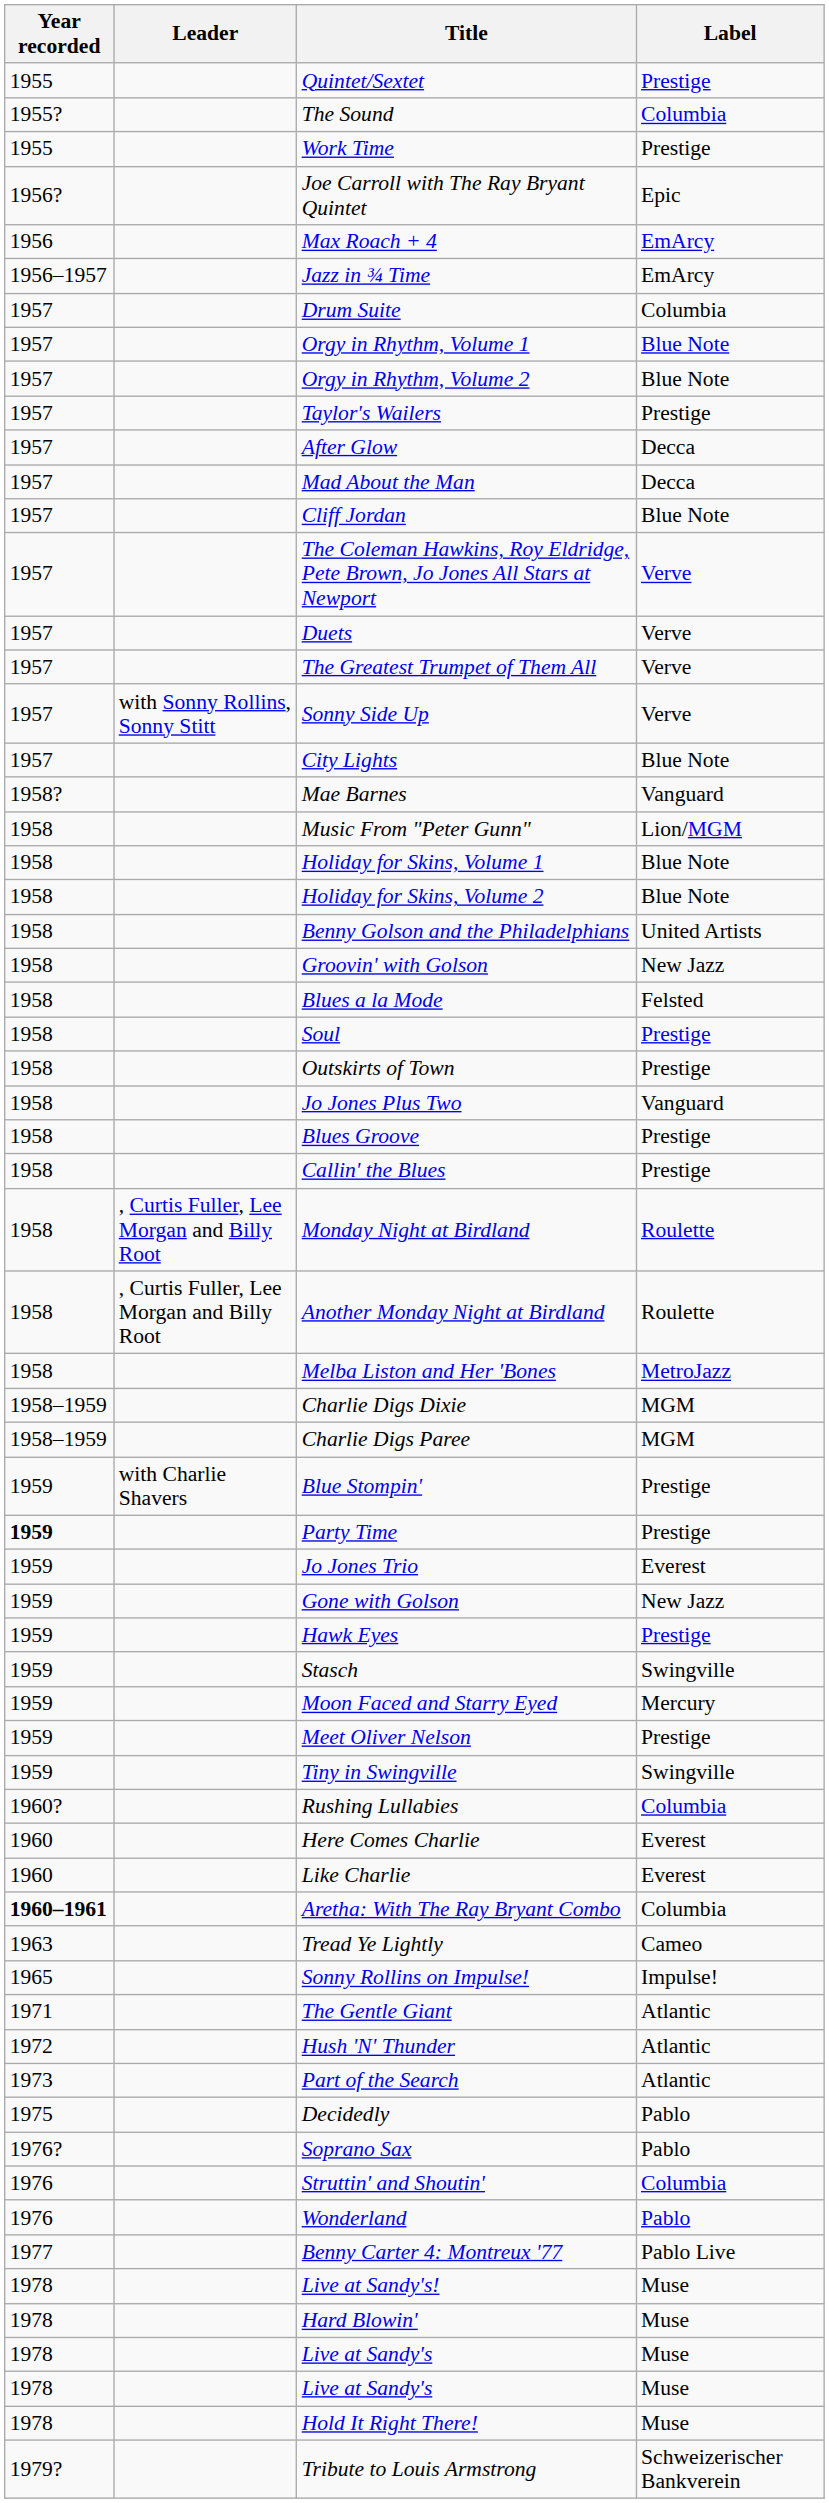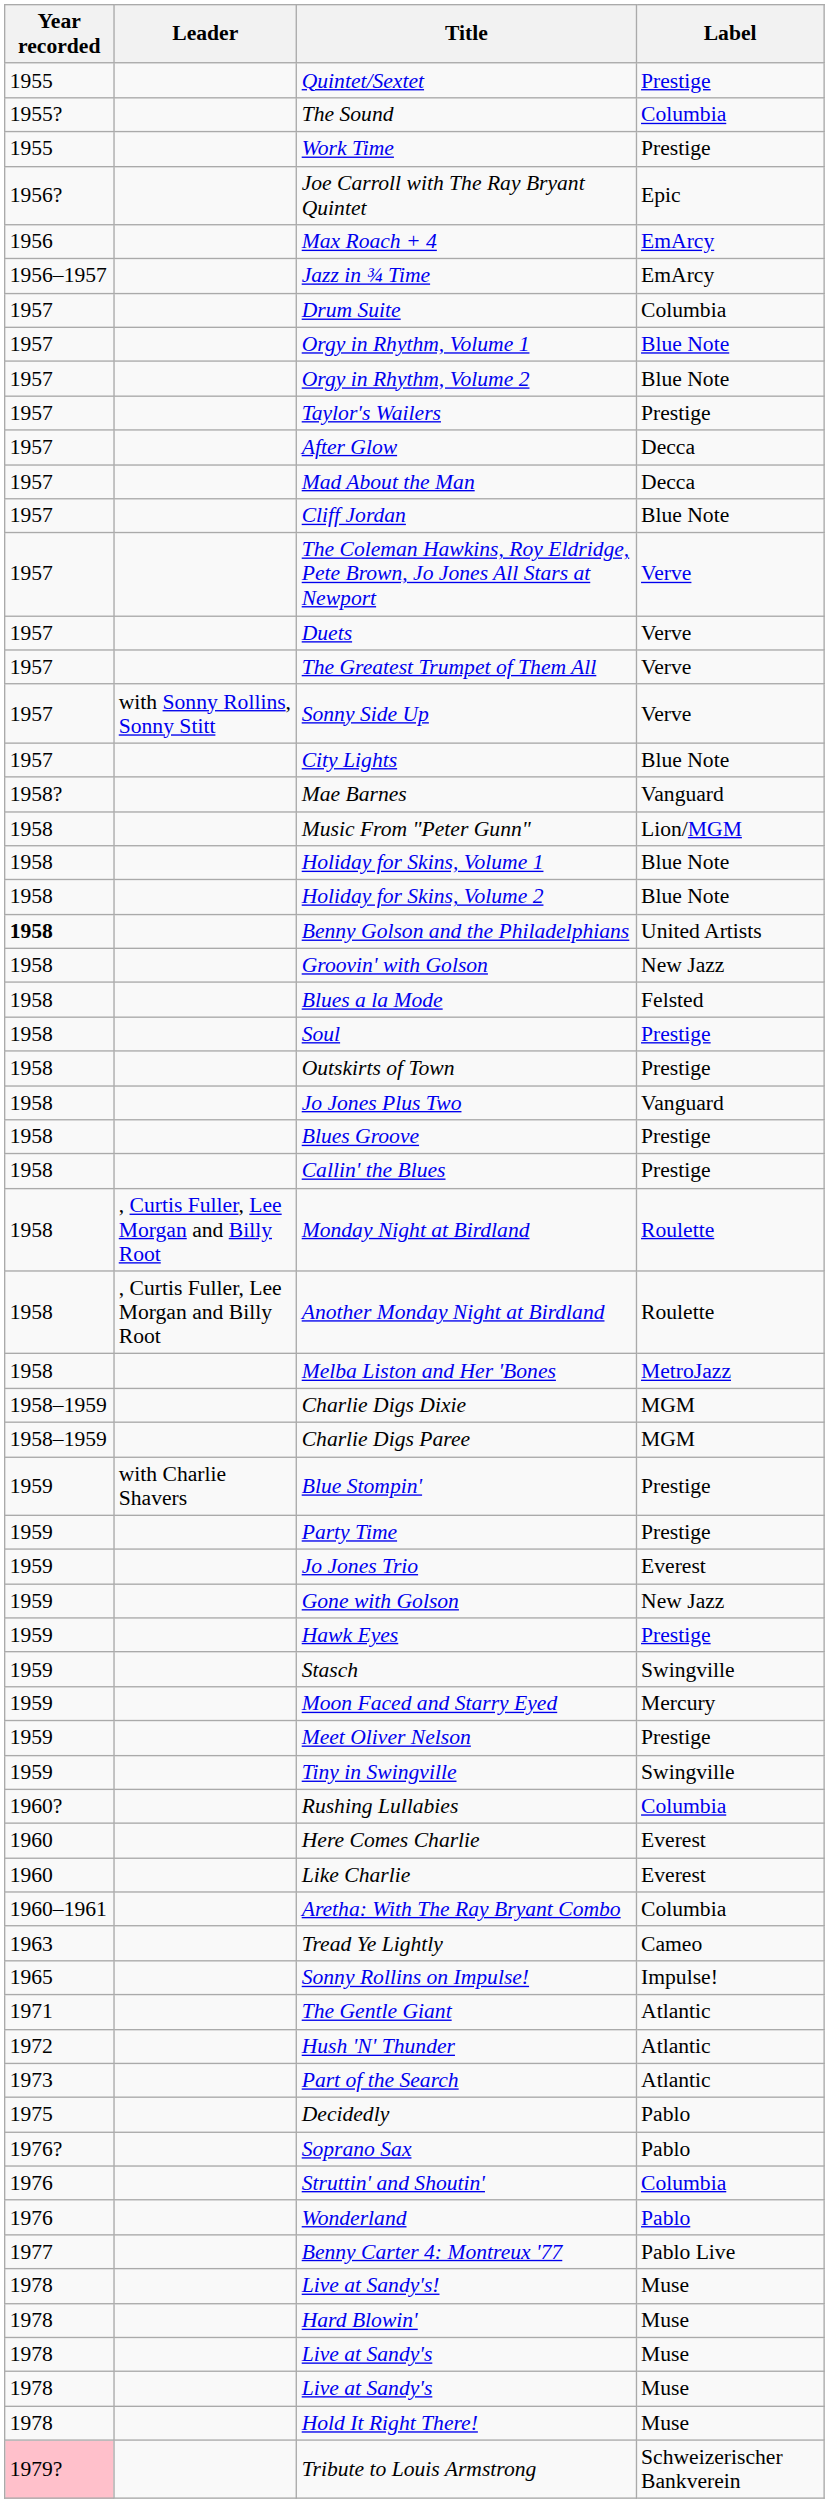Benny Golson and the Philadelphians | Year recorded: normal -> bold
Party Time | Year recorded: bold -> normal
Aretha: With The Ray Bryant Combo | Year recorded: bold -> normal
Tribute to Louis Armstrong | Year recorded: no background -> pink background
